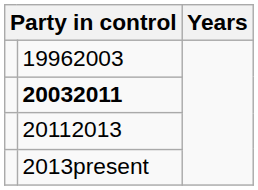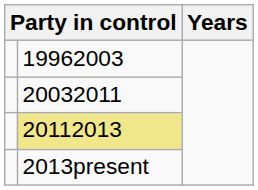20032011 | column 2: bold -> normal
20112013 | column 2: no background -> khaki background
